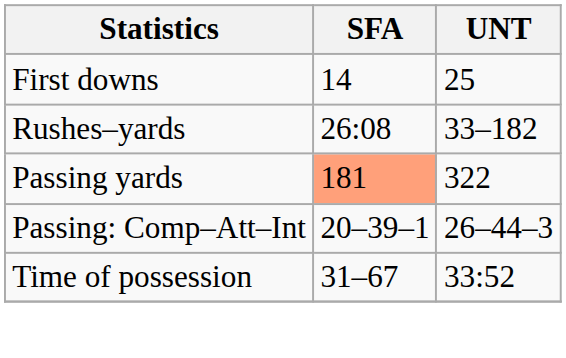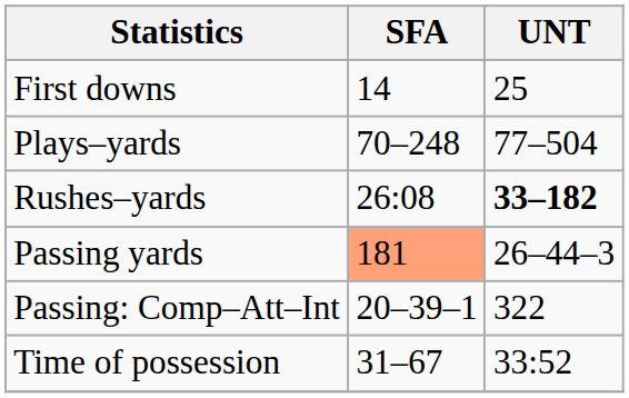+ row: Plays–yards | 70–248 | 77–504
Rushes–yards | UNT: normal -> bold
Passing yards | UNT: 322 -> 26–44–3
Passing: Comp–Att–Int | UNT: 26–44–3 -> 322
